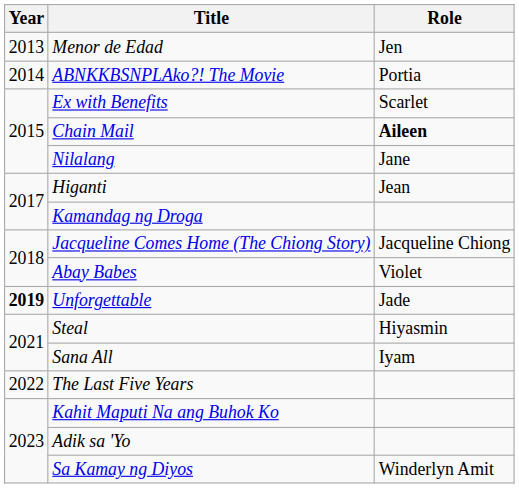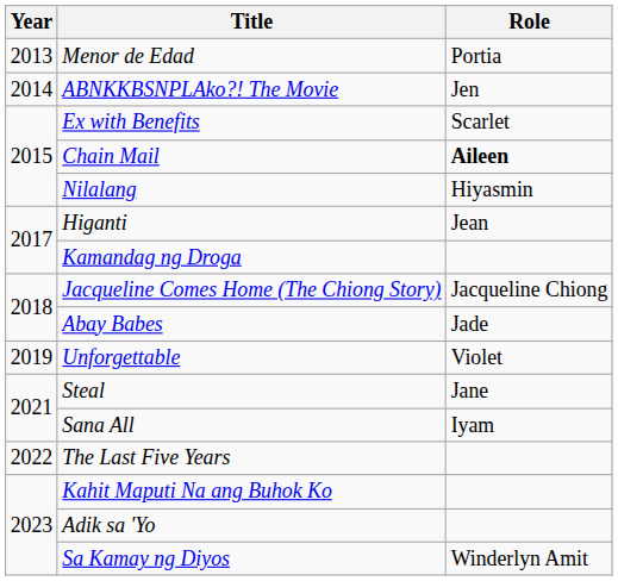Menor de Edad | Role: Jen -> Portia
ABNKKBSNPLAko?! The Movie | Role: Portia -> Jen
Nilalang | Role: Jane -> Hiyasmin
Abay Babes | Role: Violet -> Jade
Unforgettable | Year: bold -> normal
Unforgettable | Role: Jade -> Violet
Steal | Role: Hiyasmin -> Jane
